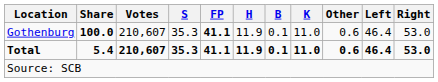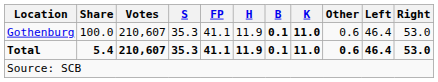Gothenburg | Share: bold -> normal
Gothenburg | FP: bold -> normal
Gothenburg | B: normal -> bold
Gothenburg | K: normal -> bold
